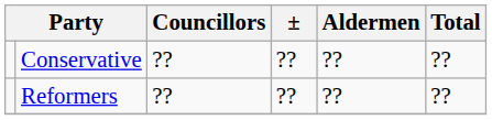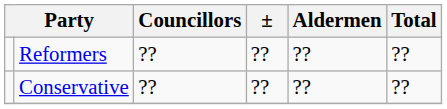rows swapped: Conservative <-> Reformers
